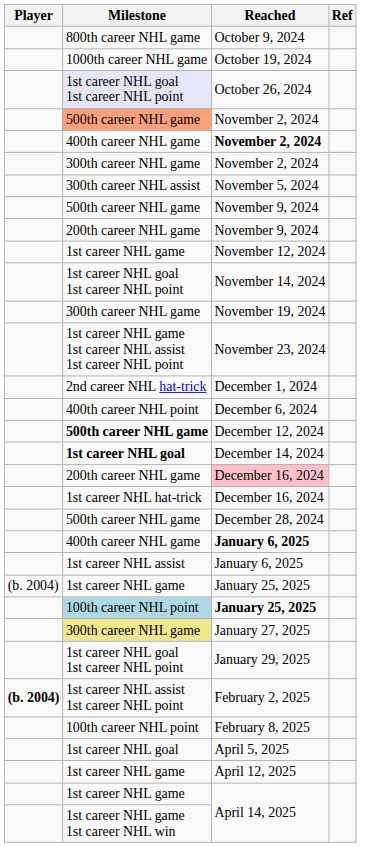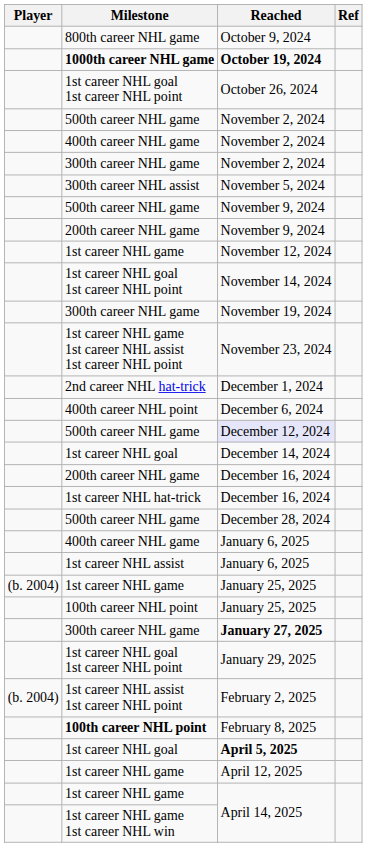row 3 | Milestone: normal -> bold
row 3 | Reached: normal -> bold
row 4 | Milestone: lavender background -> no background
row 5 | Milestone: lightsalmon background -> no background
row 6 | Reached: bold -> normal
row 17 | Milestone: bold -> normal
row 17 | Reached: no background -> lavender background
row 18 | Milestone: bold -> normal
row 19 | Reached: pink background -> no background
row 22 | Reached: bold -> normal
row 25 | Milestone: lightblue background -> no background
row 25 | Reached: bold -> normal
row 26 | Milestone: khaki background -> no background
row 26 | Reached: normal -> bold
row 28 | Player: bold -> normal
row 29 | Milestone: normal -> bold
row 30 | Reached: normal -> bold
